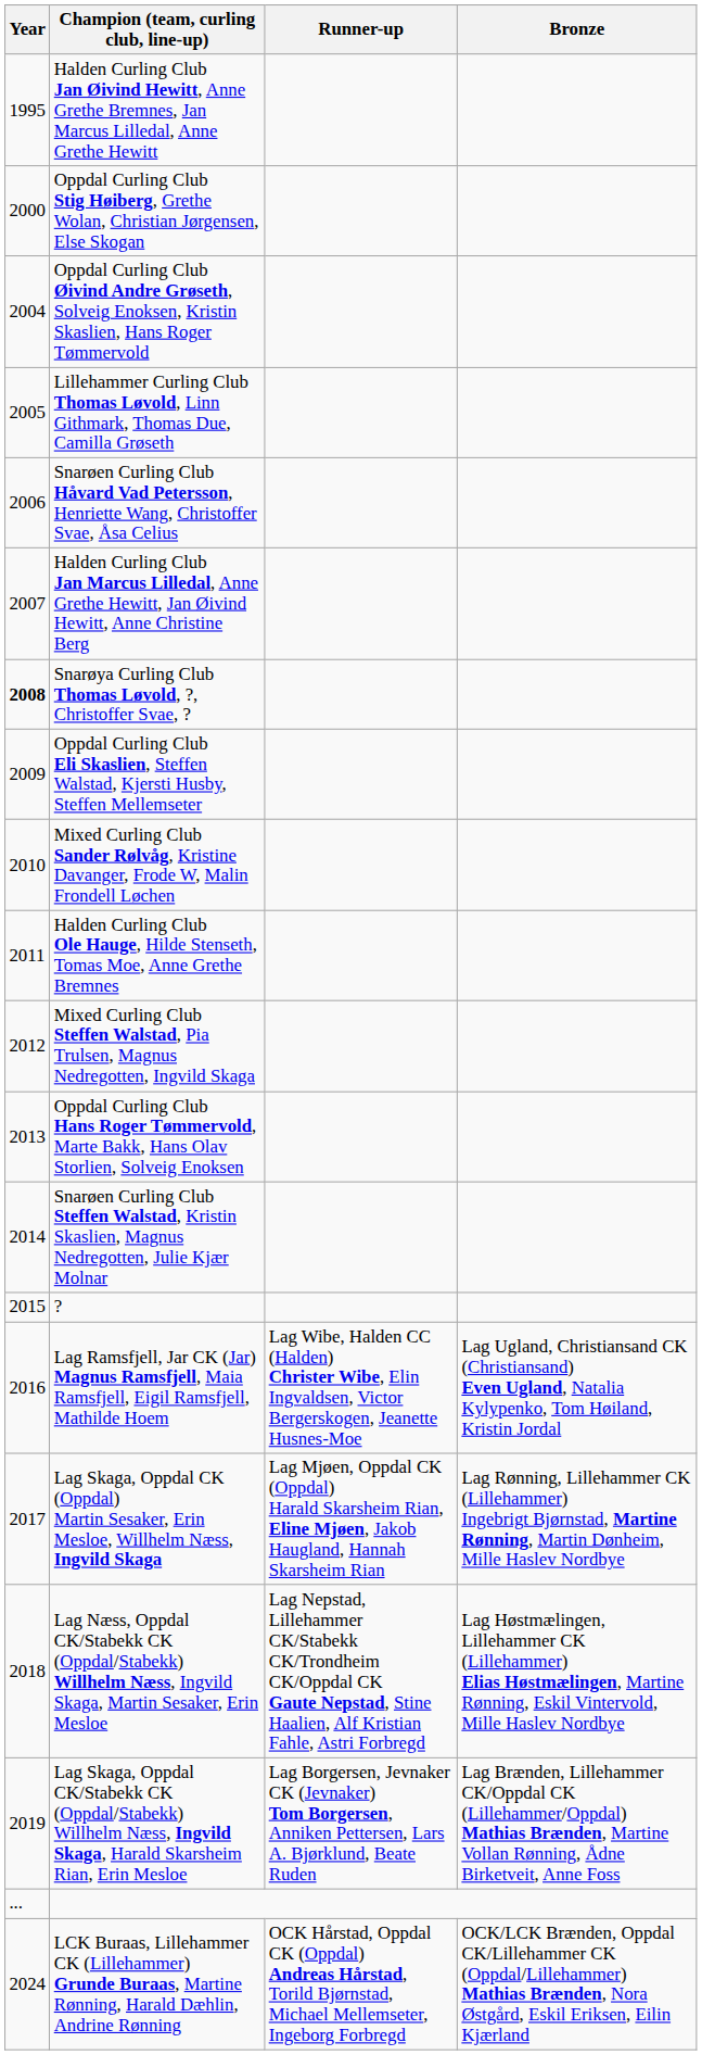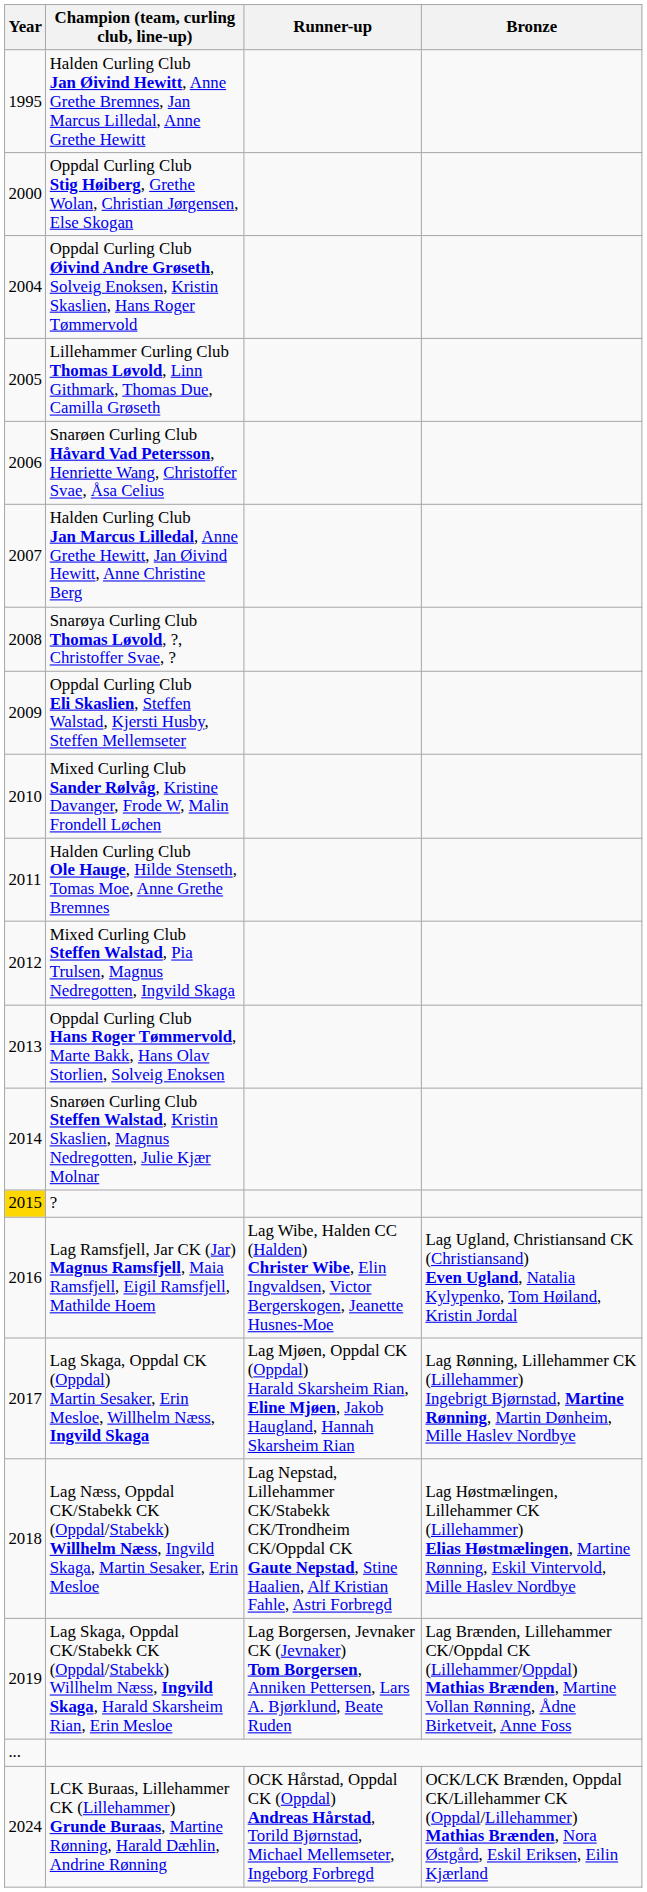Snarøya Curling Club Thomas Løvold, ?, Christoffer Svae, ? | Year: bold -> normal
? | Year: no background -> gold background
